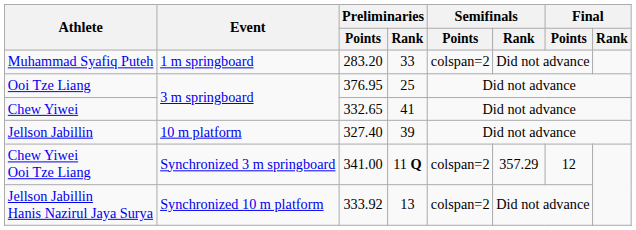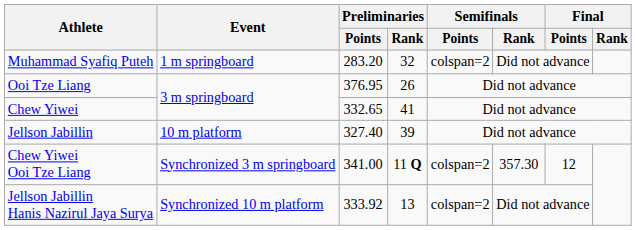Muhammad Syafiq Puteh | Preliminaries / Rank: 33 -> 32
Ooi Tze Liang | Preliminaries / Rank: 25 -> 26
Chew Yiwei Ooi Tze Liang | Semifinals / Rank: 357.29 -> 357.30
